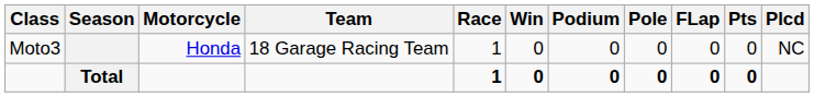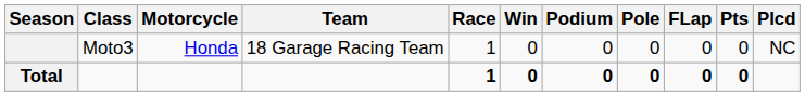columns swapped: Season <-> Class
